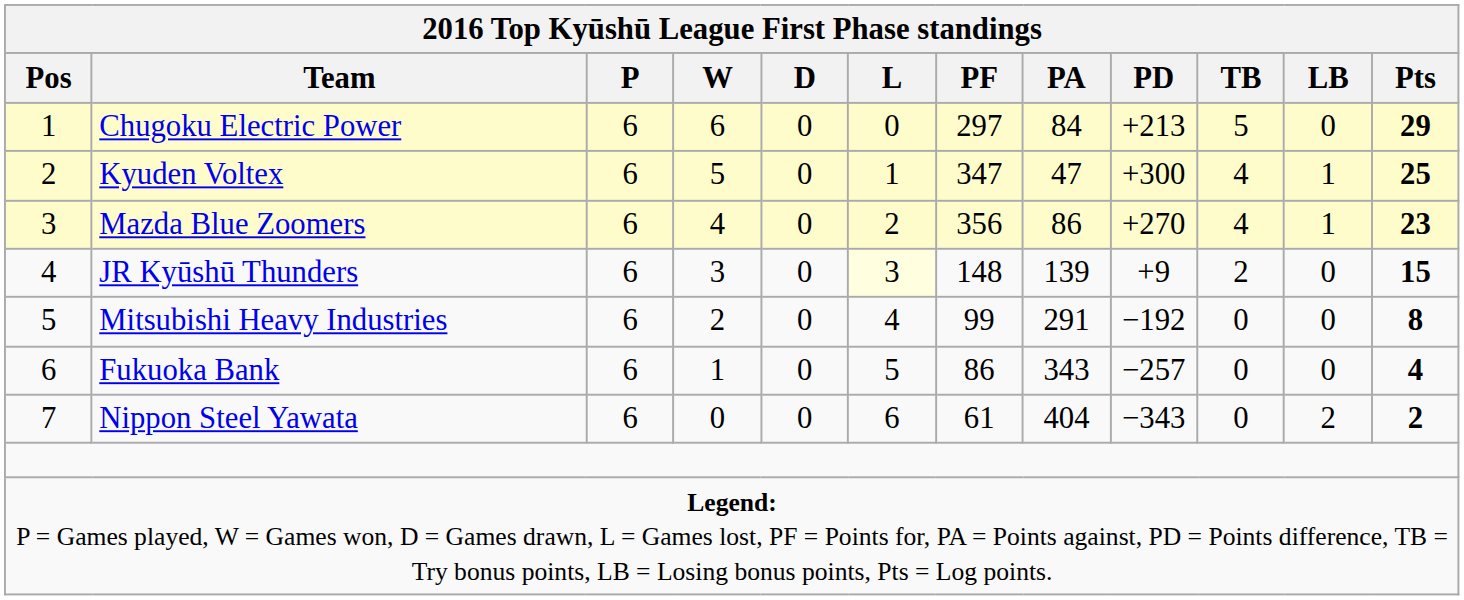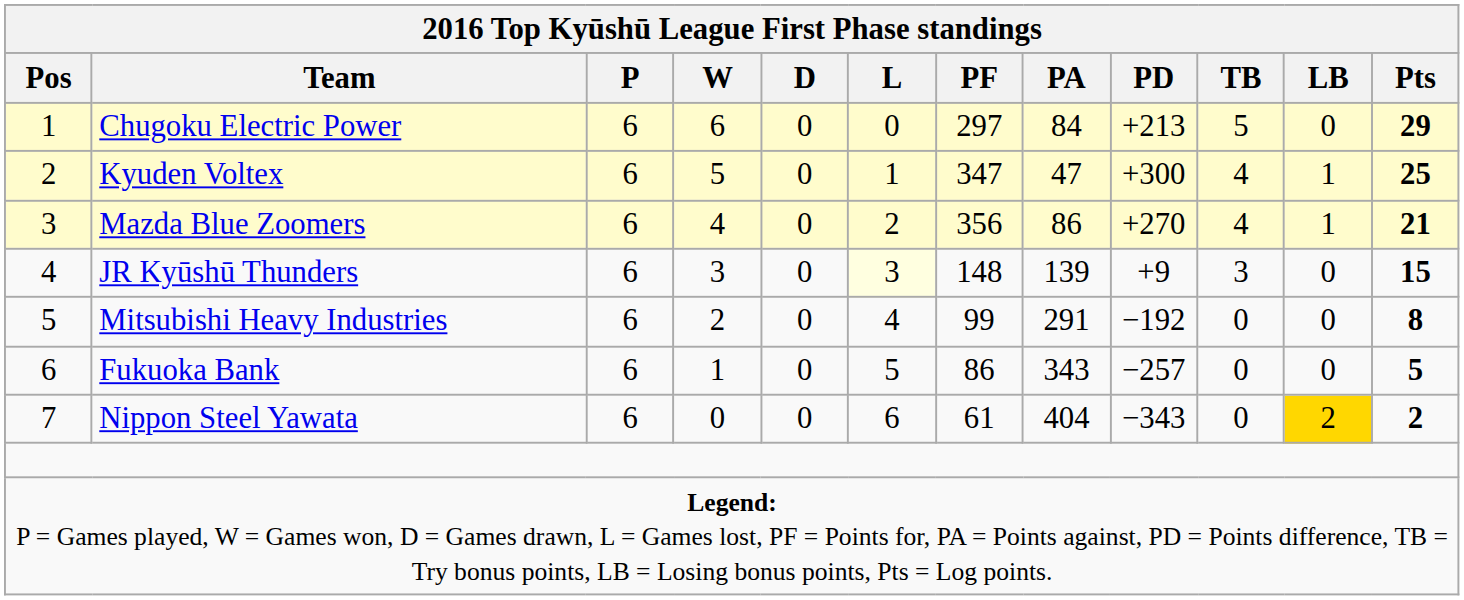Mazda Blue Zoomers | Pts: 23 -> 21
JR Kyūshū Thunders | TB: 2 -> 3
Fukuoka Bank | Pts: 4 -> 5
Nippon Steel Yawata | LB: no background -> gold background
